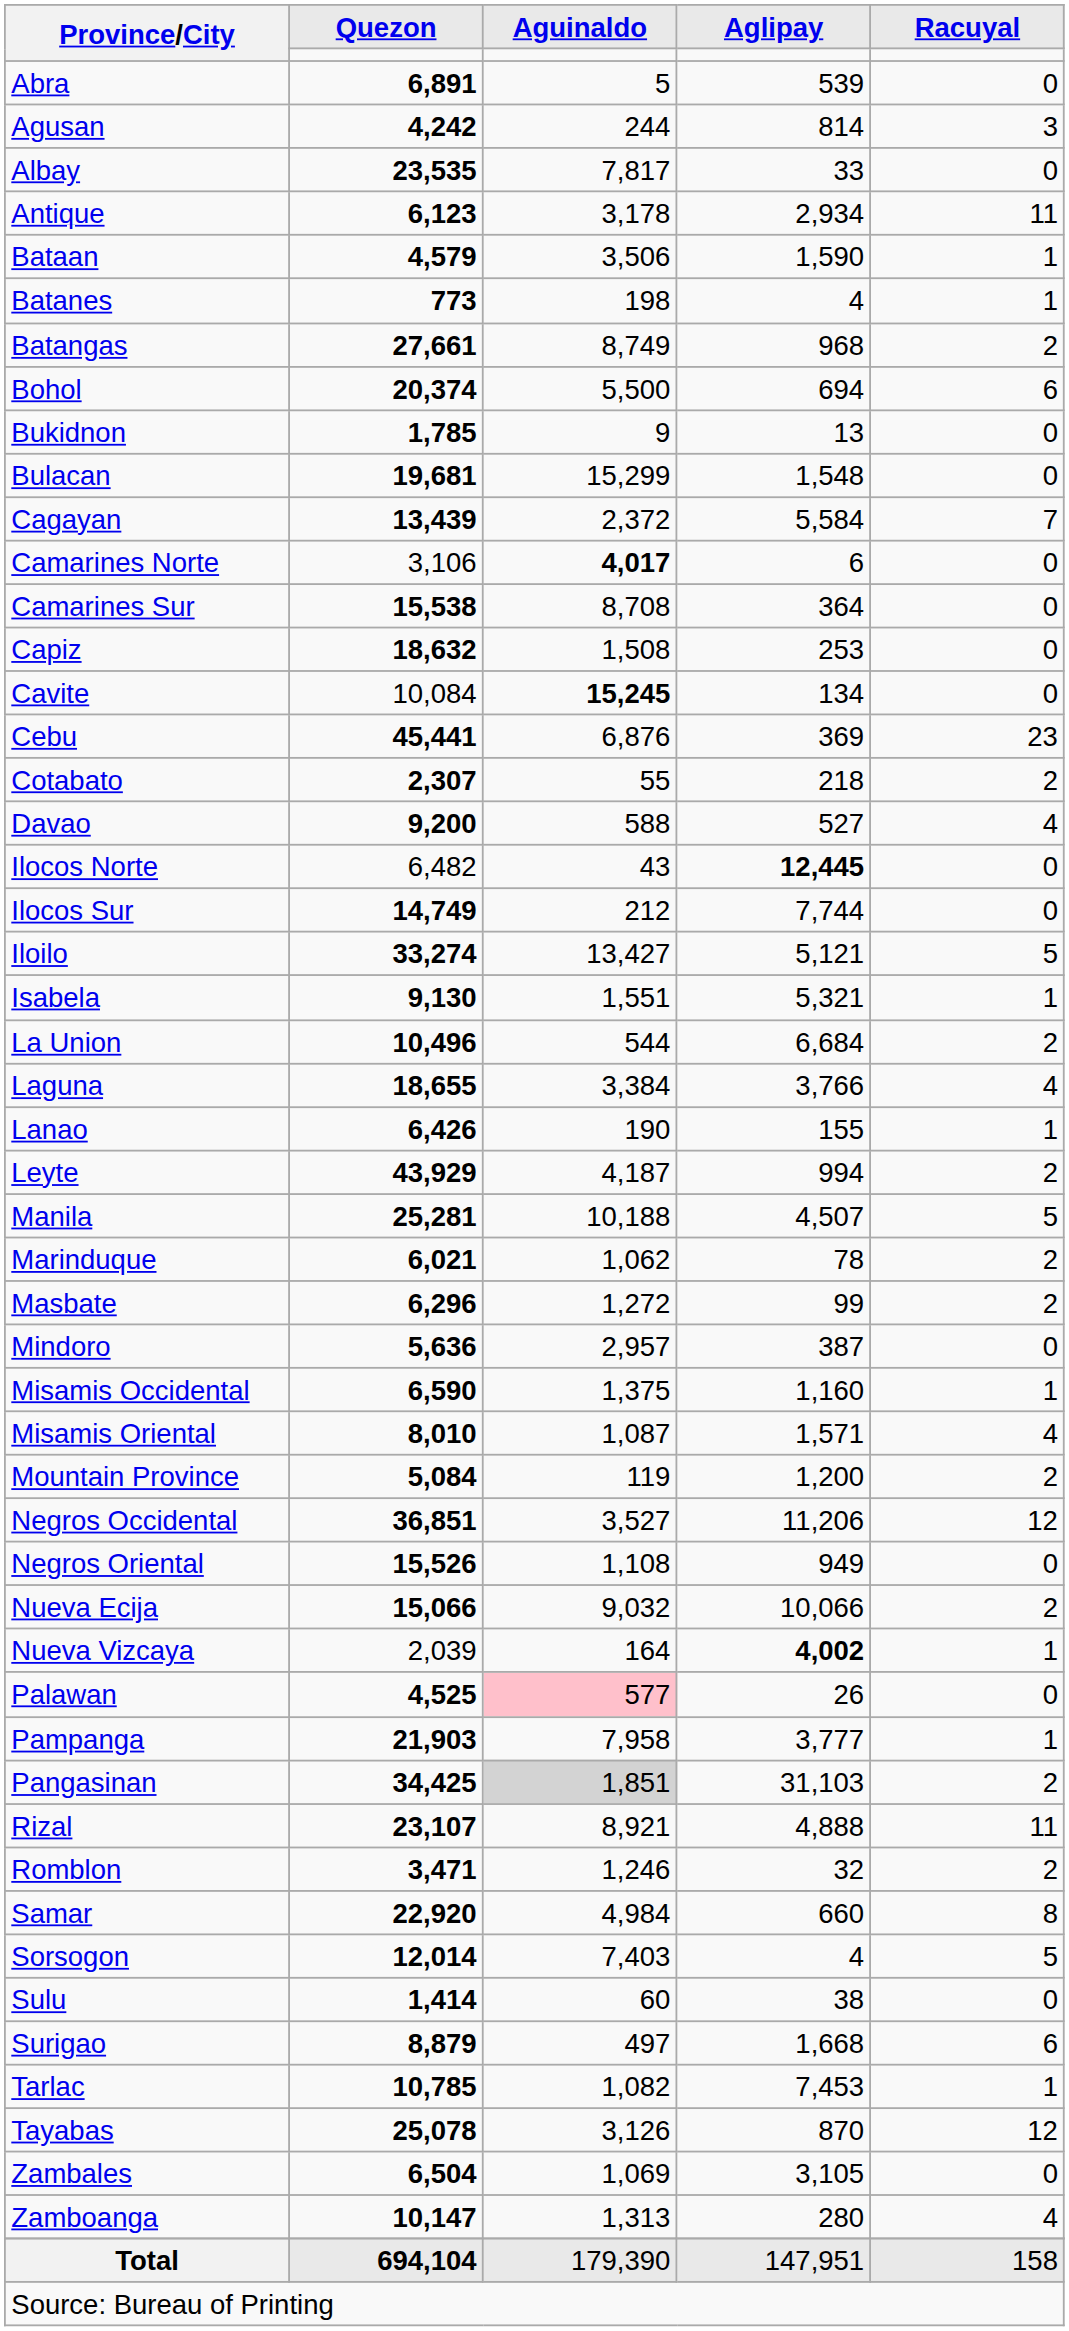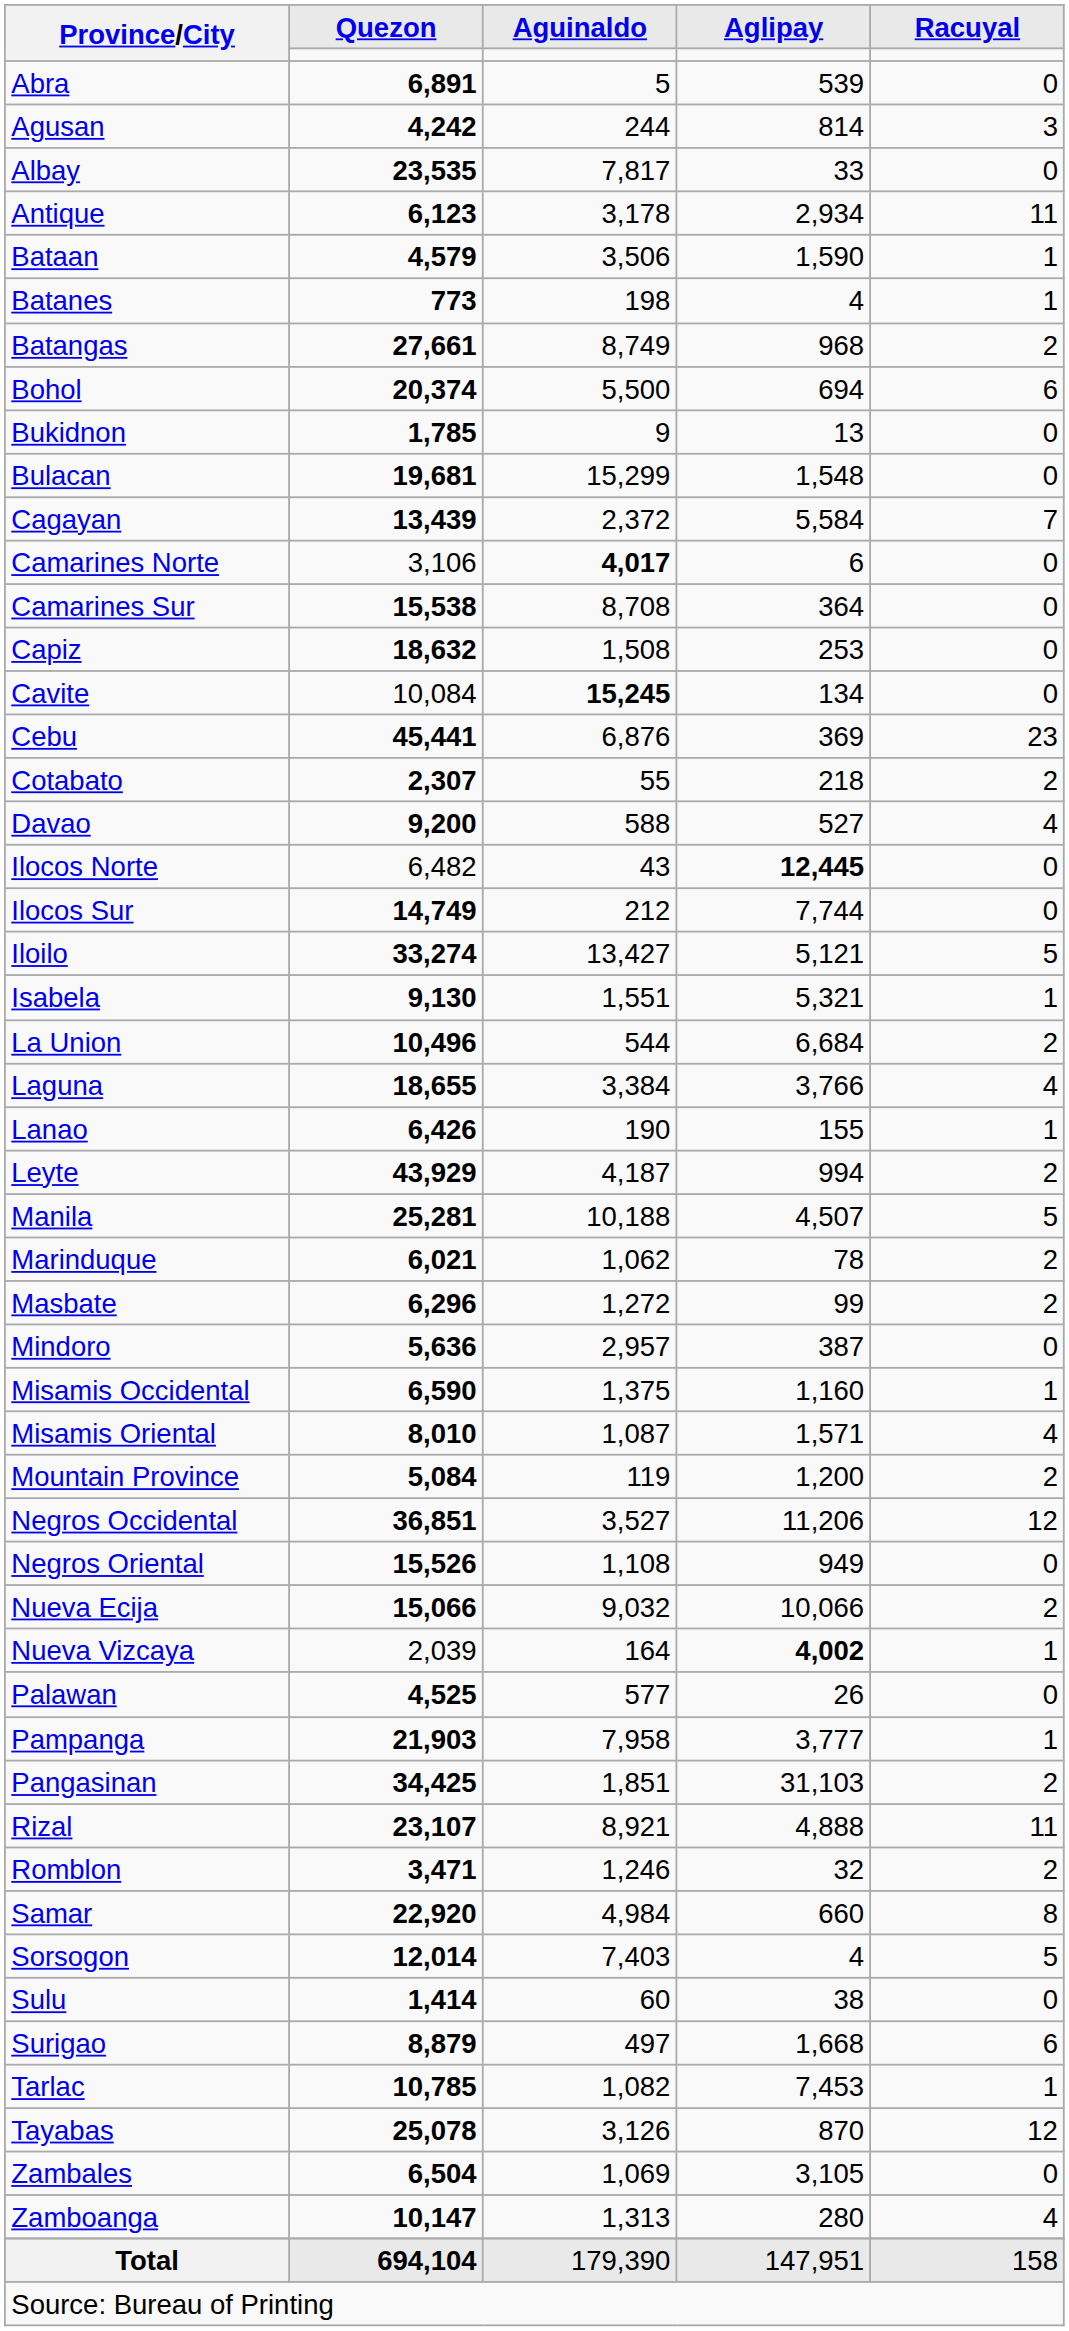Palawan | Aguinaldo: pink background -> no background
Pangasinan | Aguinaldo: lightgrey background -> no background
